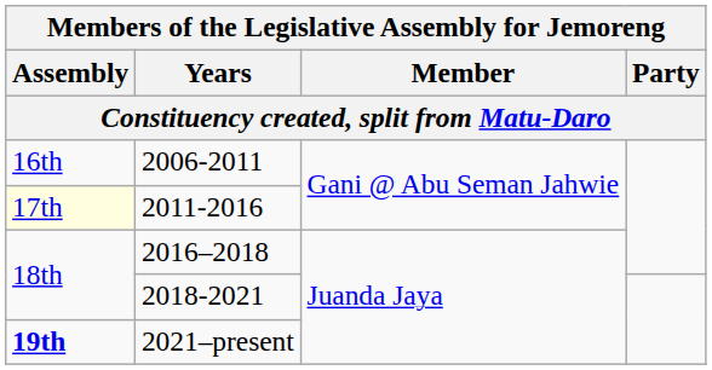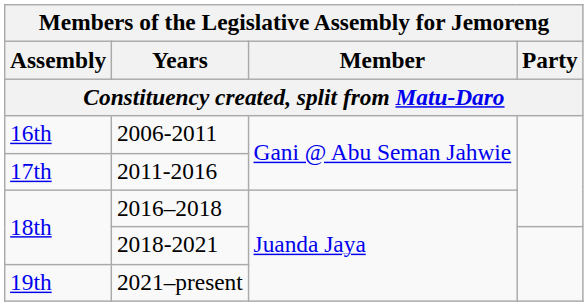2011-2016 | Assembly / Constituency created, split from Matu-Daro: lightyellow background -> no background
2021–present | Assembly / Constituency created, split from Matu-Daro: bold -> normal
